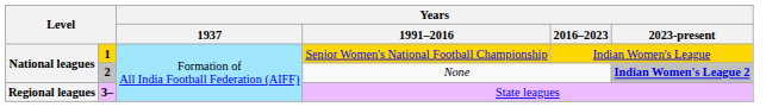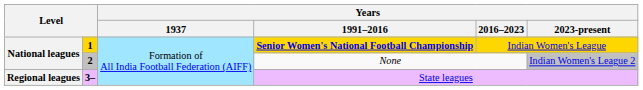row 3 | Years / 1991–2016: normal -> bold
row 4 | Years / 2023-present: bold -> normal
